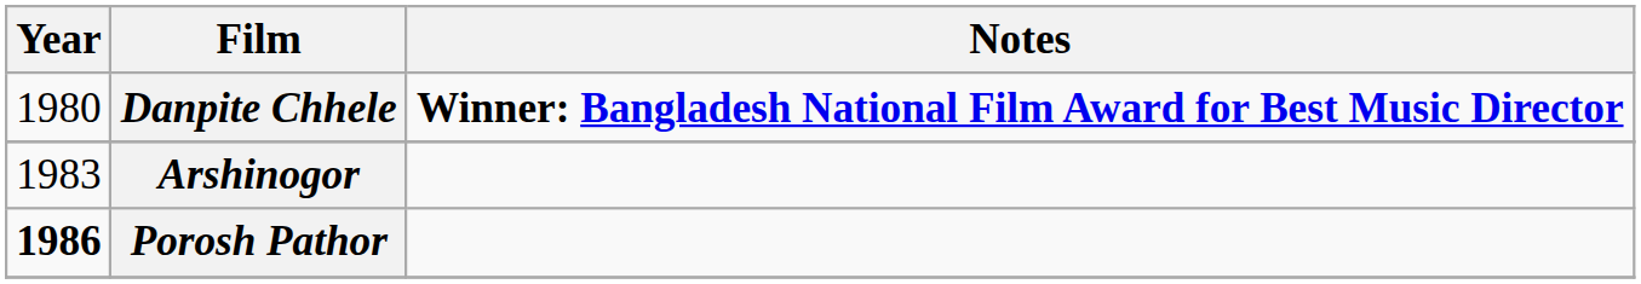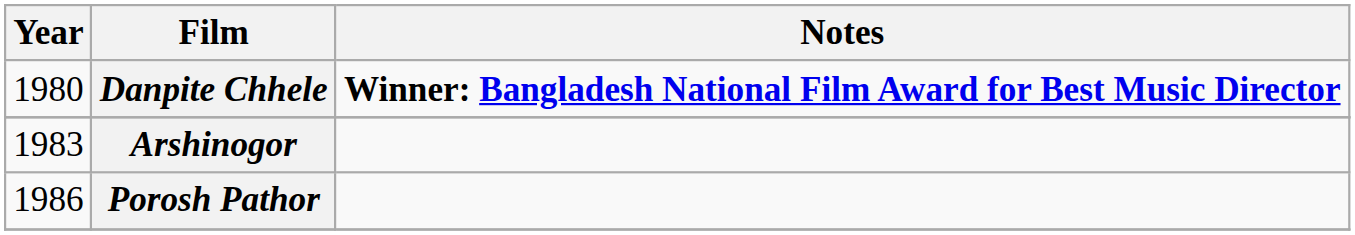Porosh Pathor | Year: bold -> normal
